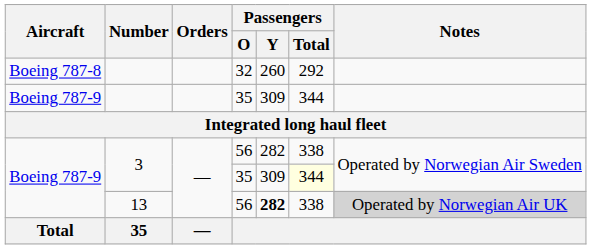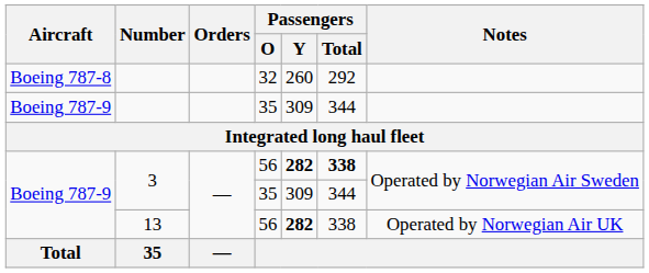3 / 56 | Passengers / Y: normal -> bold
3 / 56 | Passengers / Total: normal -> bold
3 / 35 | Passengers / Total: lightyellow background -> no background
13 | Notes: lightgrey background -> no background
